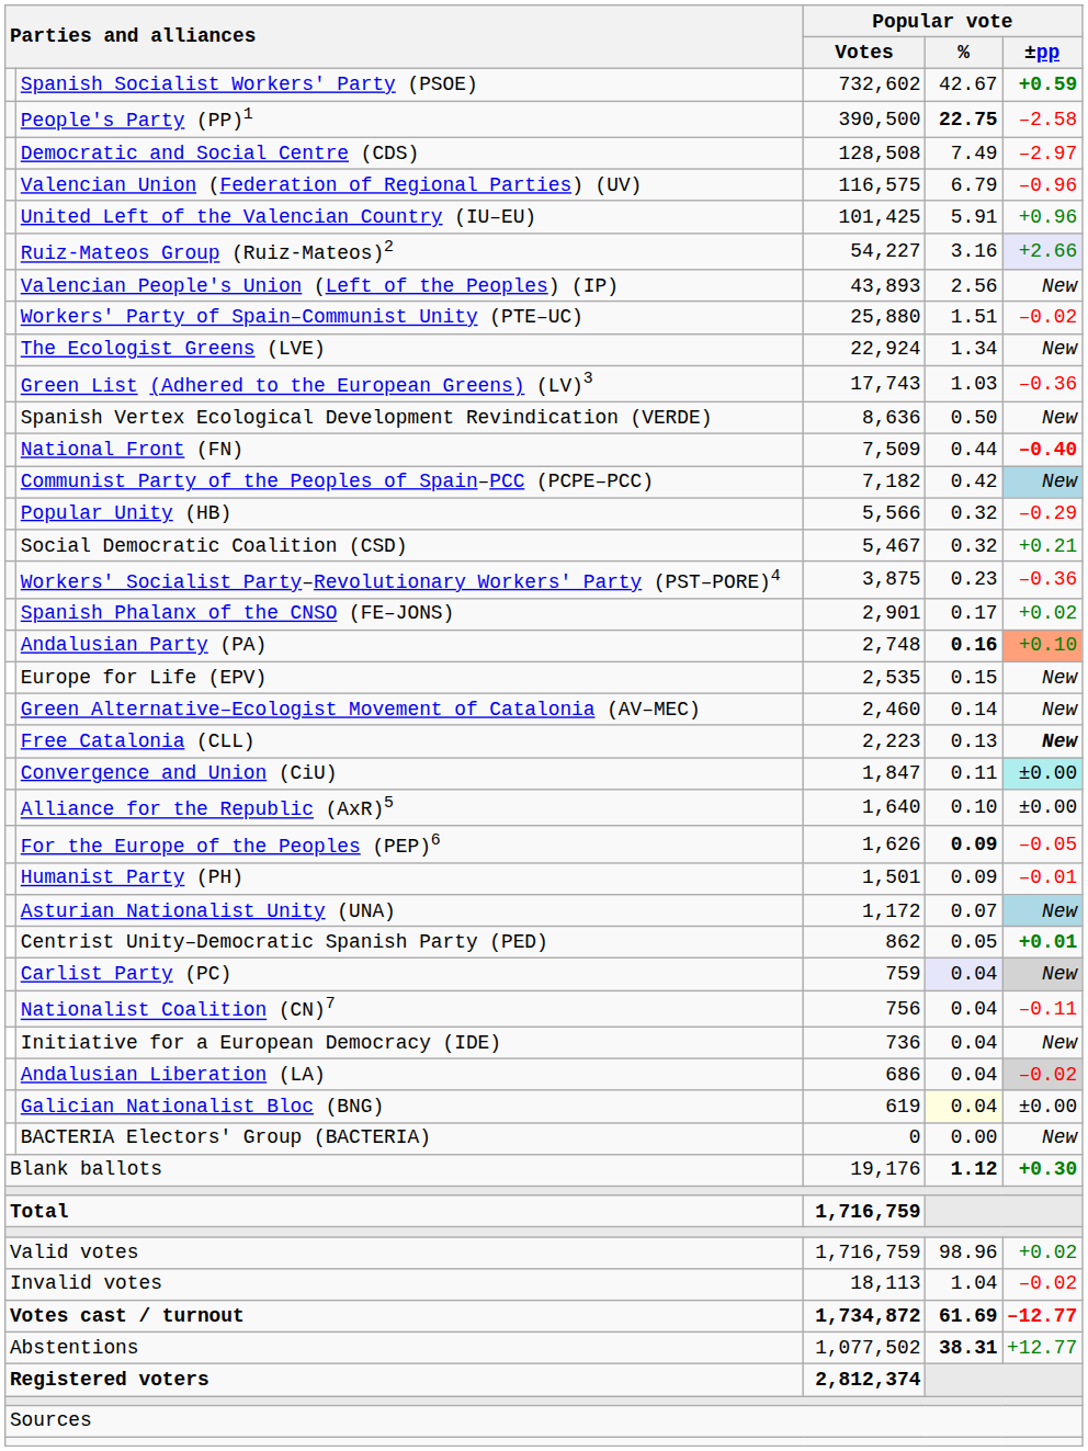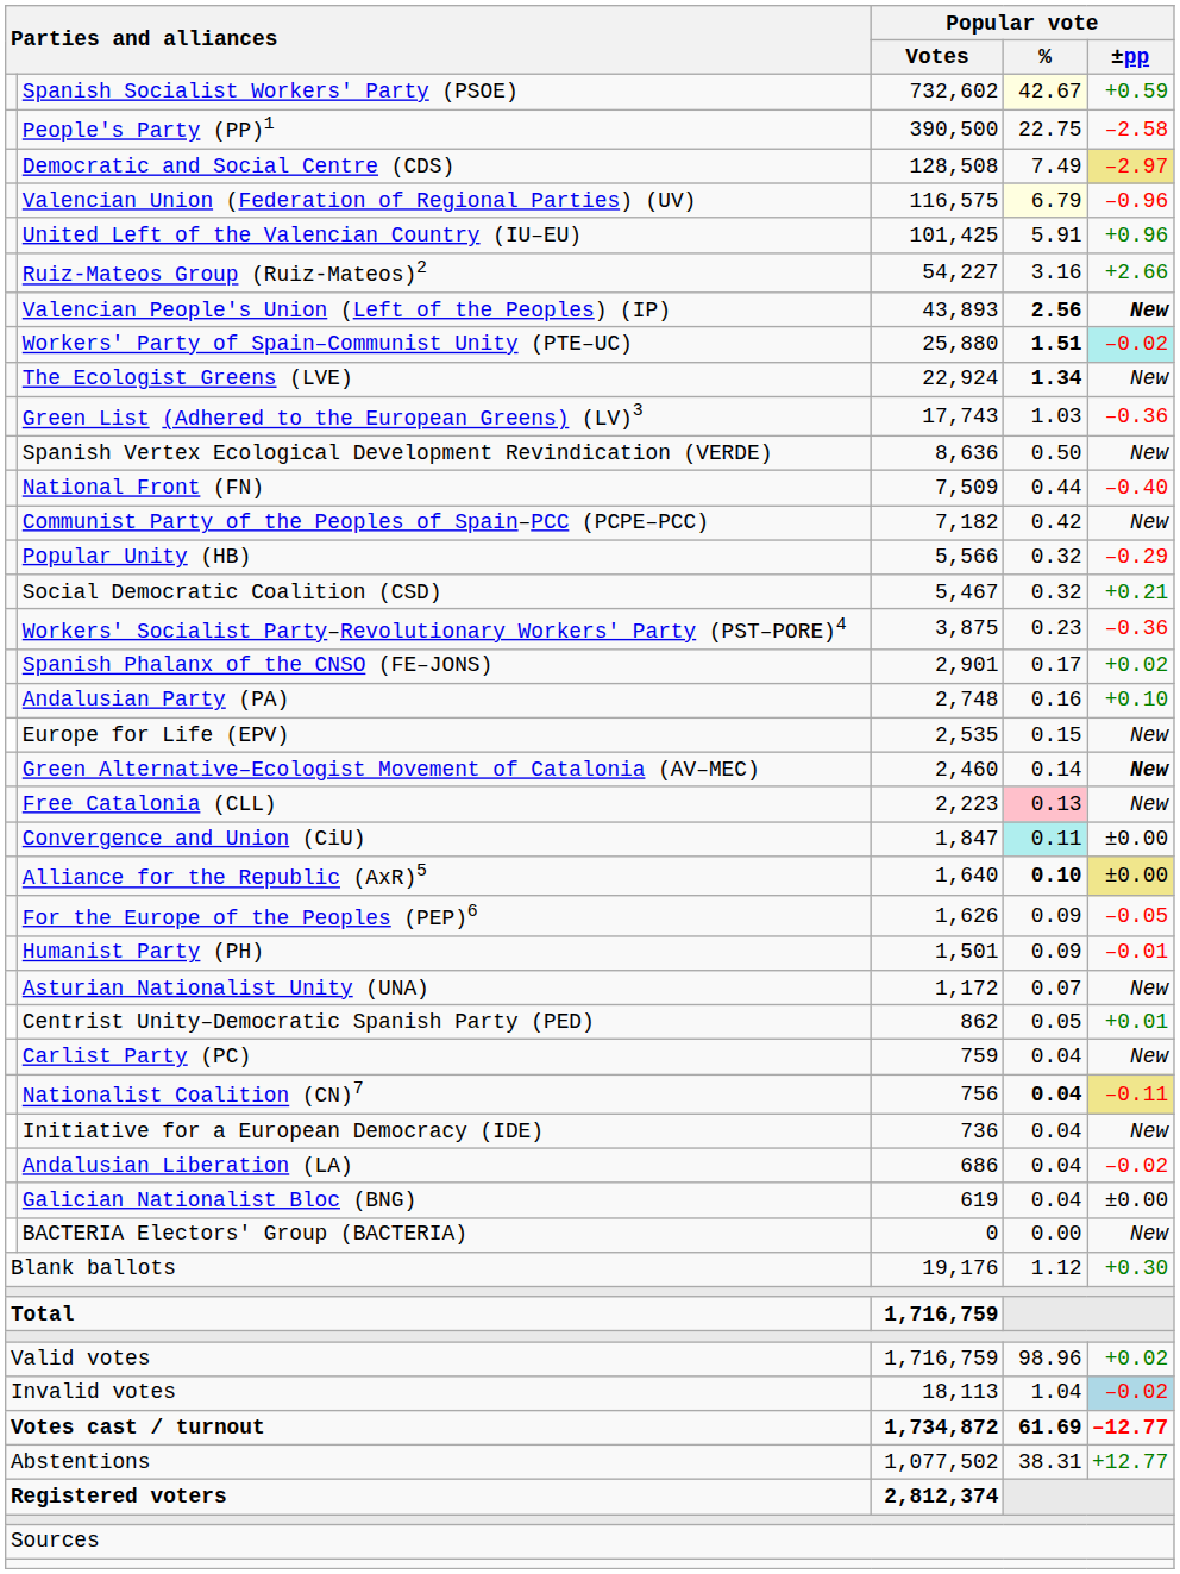Spanish Socialist Workers' Party (PSOE) | Popular vote / %: no background -> lightyellow background
Spanish Socialist Workers' Party (PSOE) | Popular vote / ±pp: bold -> normal
People's Party (PP)1 | Popular vote / %: bold -> normal
Democratic and Social Centre (CDS) | Popular vote / ±pp: no background -> khaki background
Valencian Union (Federation of Regional Parties) (UV) | Popular vote / %: no background -> lightyellow background
Ruiz-Mateos Group (Ruiz-Mateos)2 | Popular vote / ±pp: lavender background -> no background
Valencian People's Union (Left of the Peoples) (IP) | Popular vote / %: normal -> bold
Valencian People's Union (Left of the Peoples) (IP) | Popular vote / ±pp: normal -> bold
Workers' Party of Spain–Communist Unity (PTE–UC) | Popular vote / %: normal -> bold
Workers' Party of Spain–Communist Unity (PTE–UC) | Popular vote / ±pp: no background -> paleturquoise background
The Ecologist Greens (LVE) | Popular vote / %: normal -> bold
National Front (FN) | Popular vote / ±pp: bold -> normal
Communist Party of the Peoples of Spain–PCC (PCPE–PCC) | Popular vote / ±pp: lightblue background -> no background
Andalusian Party (PA) | Popular vote / %: bold -> normal
Andalusian Party (PA) | Popular vote / ±pp: lightsalmon background -> no background
Green Alternative–Ecologist Movement of Catalonia (AV–MEC) | Popular vote / ±pp: normal -> bold
Free Catalonia (CLL) | Popular vote / %: no background -> pink background
Free Catalonia (CLL) | Popular vote / ±pp: bold -> normal
Convergence and Union (CiU) | Popular vote / %: no background -> paleturquoise background
Convergence and Union (CiU) | Popular vote / ±pp: paleturquoise background -> no background
Alliance for the Republic (AxR)5 | Popular vote / %: normal -> bold
Alliance for the Republic (AxR)5 | Popular vote / ±pp: no background -> khaki background
For the Europe of the Peoples (PEP)6 | Popular vote / %: bold -> normal
Asturian Nationalist Unity (UNA) | Popular vote / ±pp: lightblue background -> no background
Centrist Unity–Democratic Spanish Party (PED) | Popular vote / ±pp: bold -> normal
Carlist Party (PC) | Popular vote / %: lavender background -> no background
Carlist Party (PC) | Popular vote / ±pp: lightgrey background -> no background
Nationalist Coalition (CN)7 | Popular vote / %: normal -> bold
Nationalist Coalition (CN)7 | Popular vote / ±pp: no background -> khaki background
Andalusian Liberation (LA) | Popular vote / ±pp: lightgrey background -> no background
Galician Nationalist Bloc (BNG) | Popular vote / %: lightyellow background -> no background
Blank ballots | Popular vote / %: bold -> normal
Blank ballots | Popular vote / ±pp: bold -> normal
Invalid votes | Popular vote / ±pp: no background -> lightblue background
Abstentions | Popular vote / %: bold -> normal
